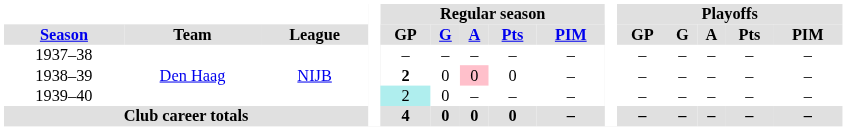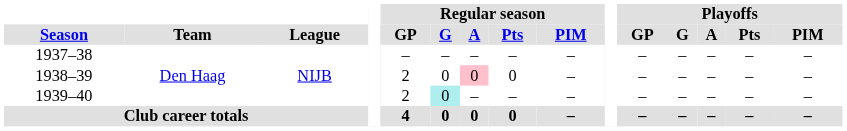1938–39 | Regular season / GP: bold -> normal
1939–40 | Regular season / GP: paleturquoise background -> no background
1939–40 | Regular season / G: no background -> paleturquoise background
